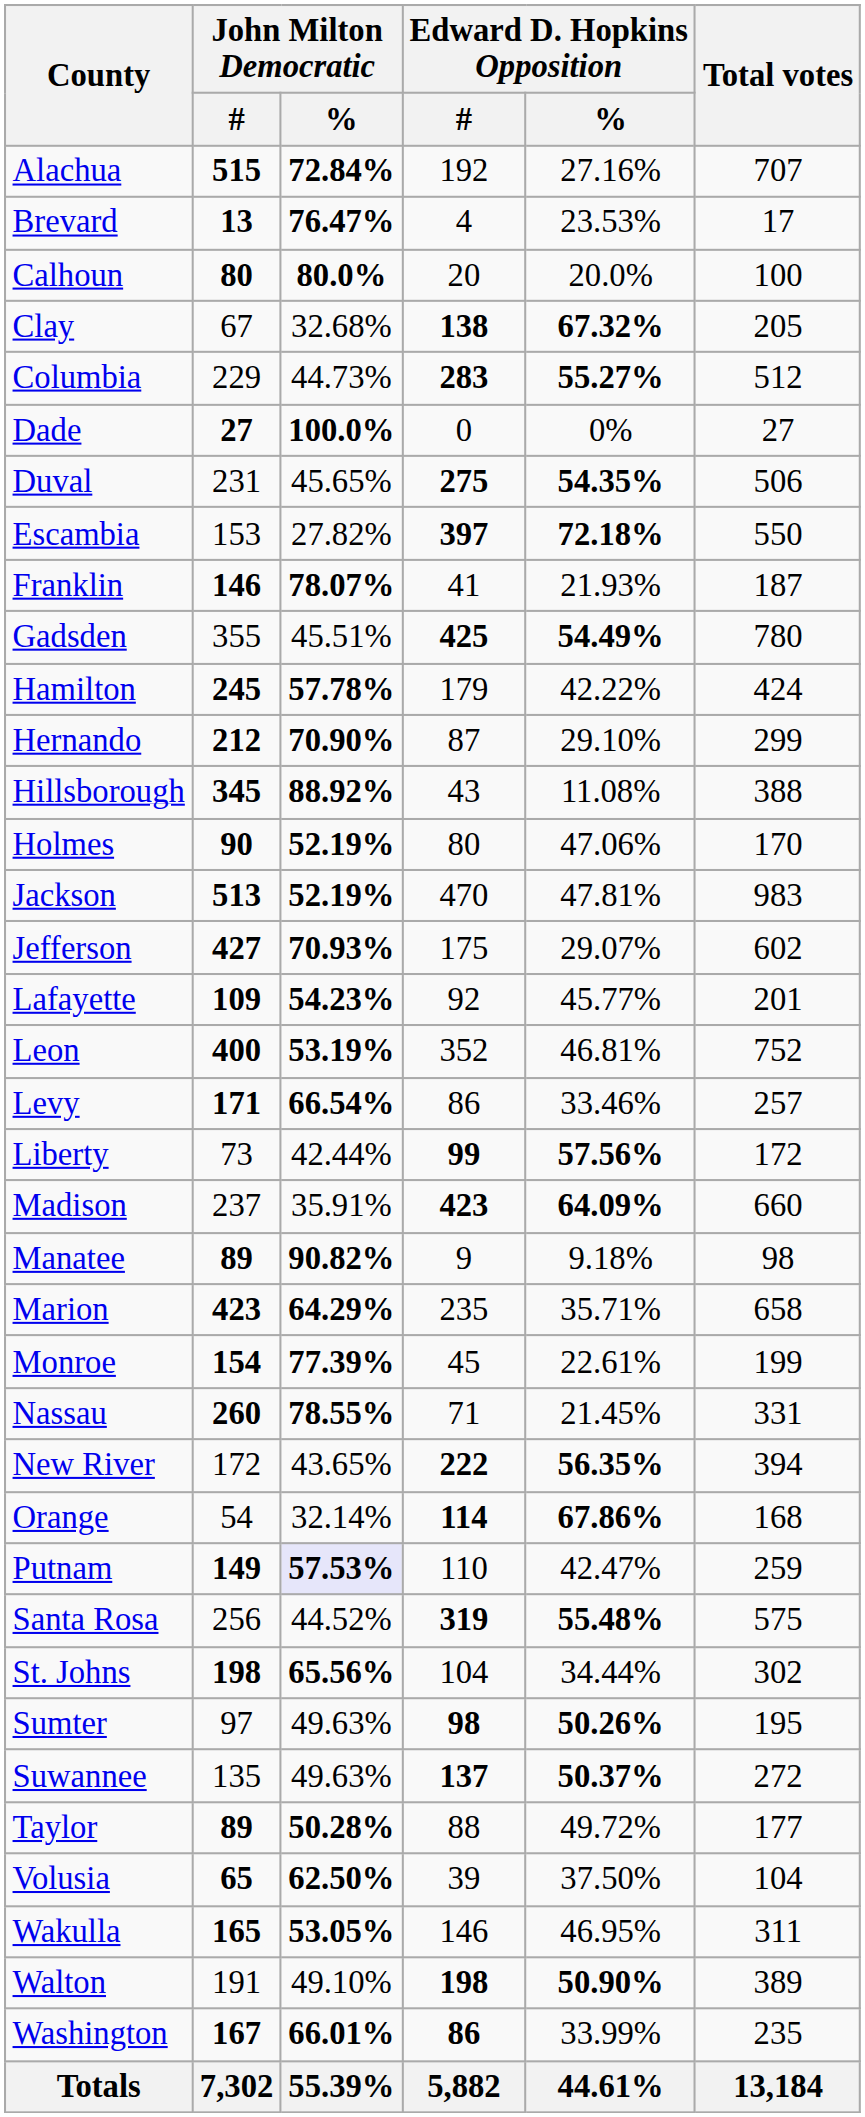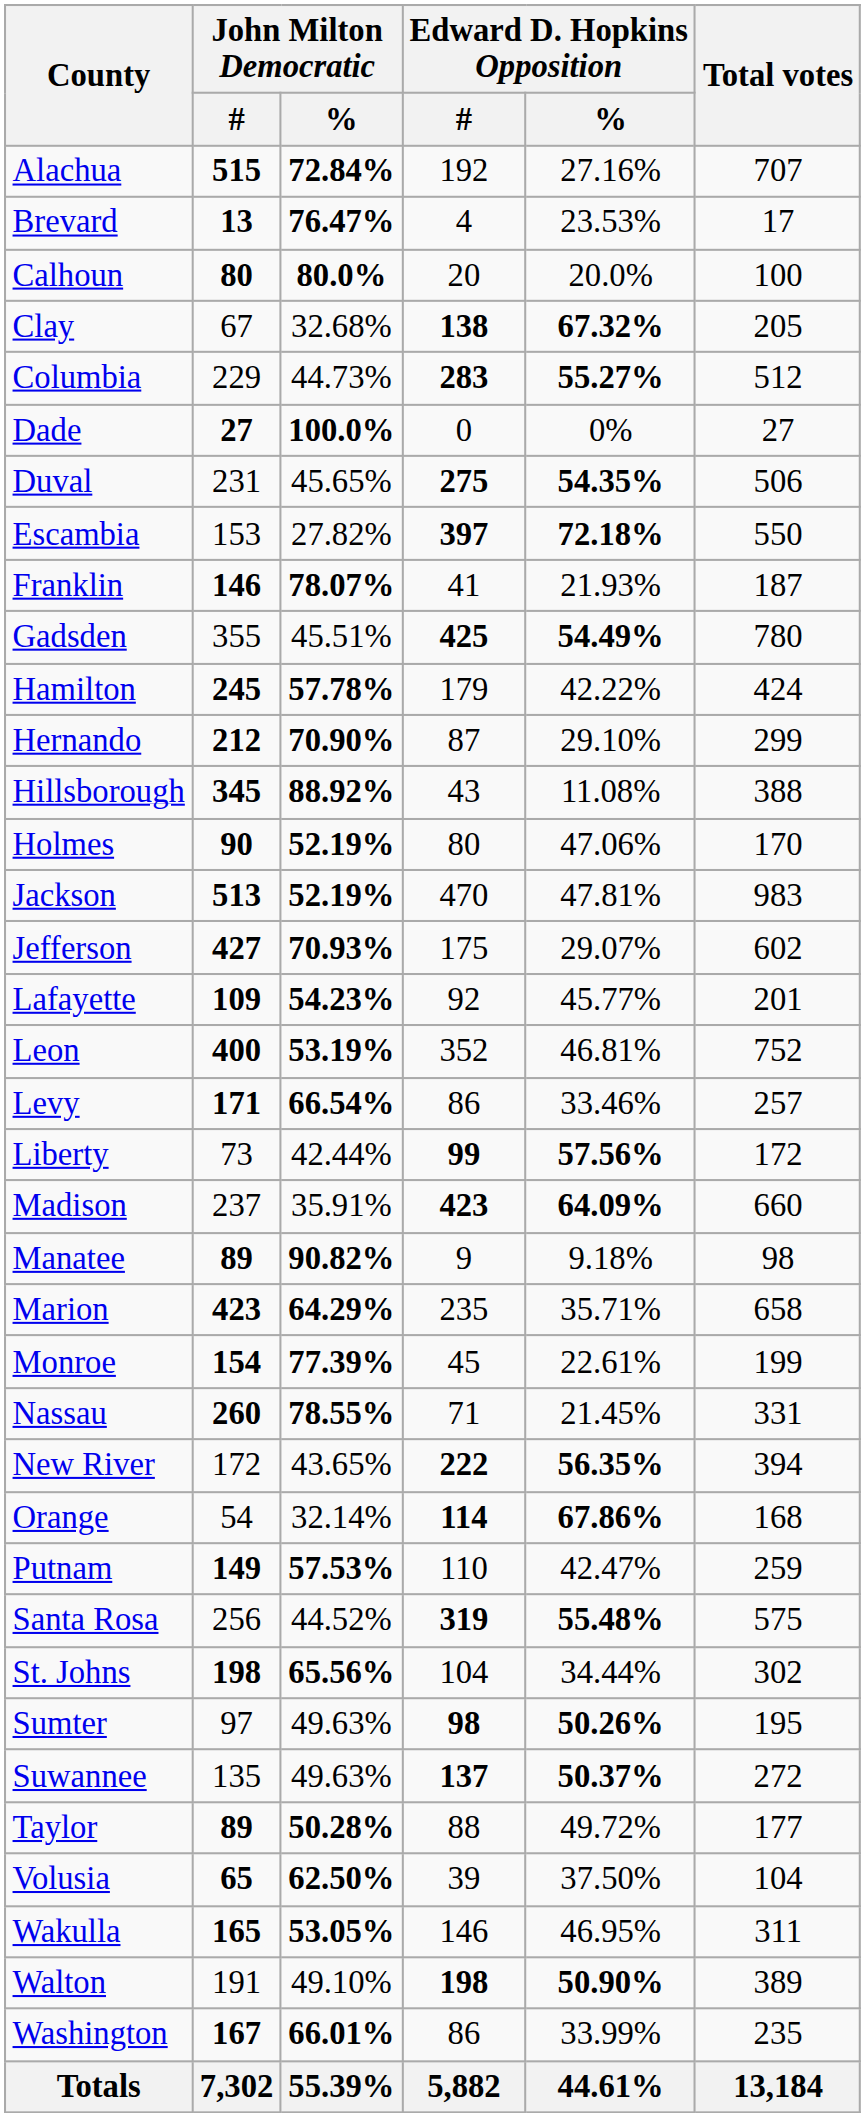Putnam | John Milton Democratic / %: lavender background -> no background
Washington | Edward D. Hopkins Opposition / #: bold -> normal
